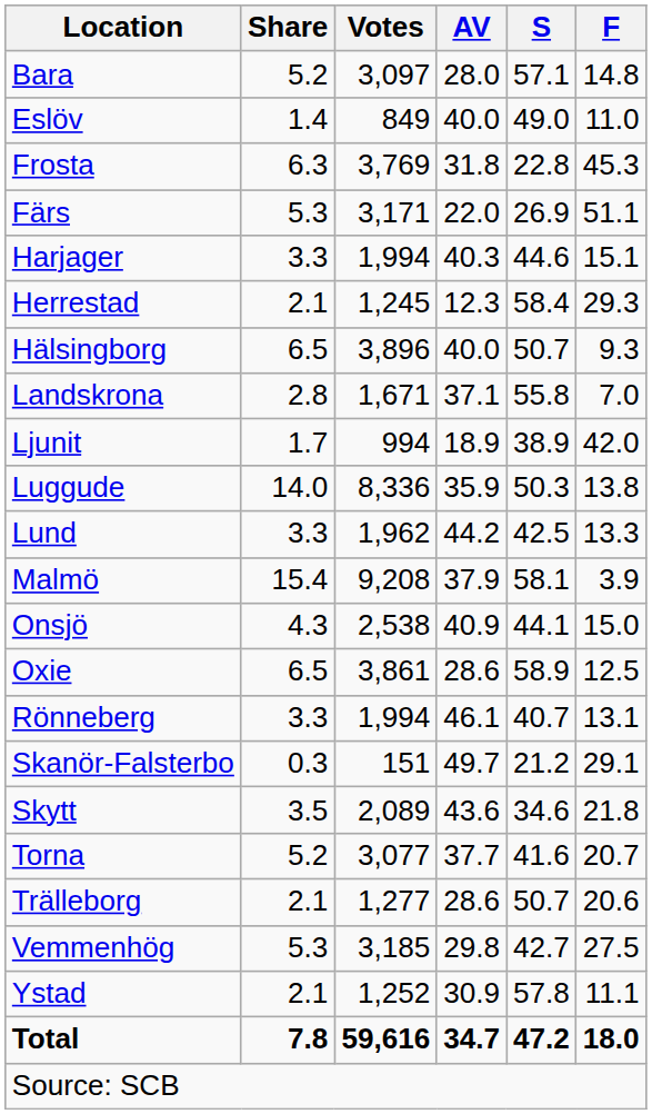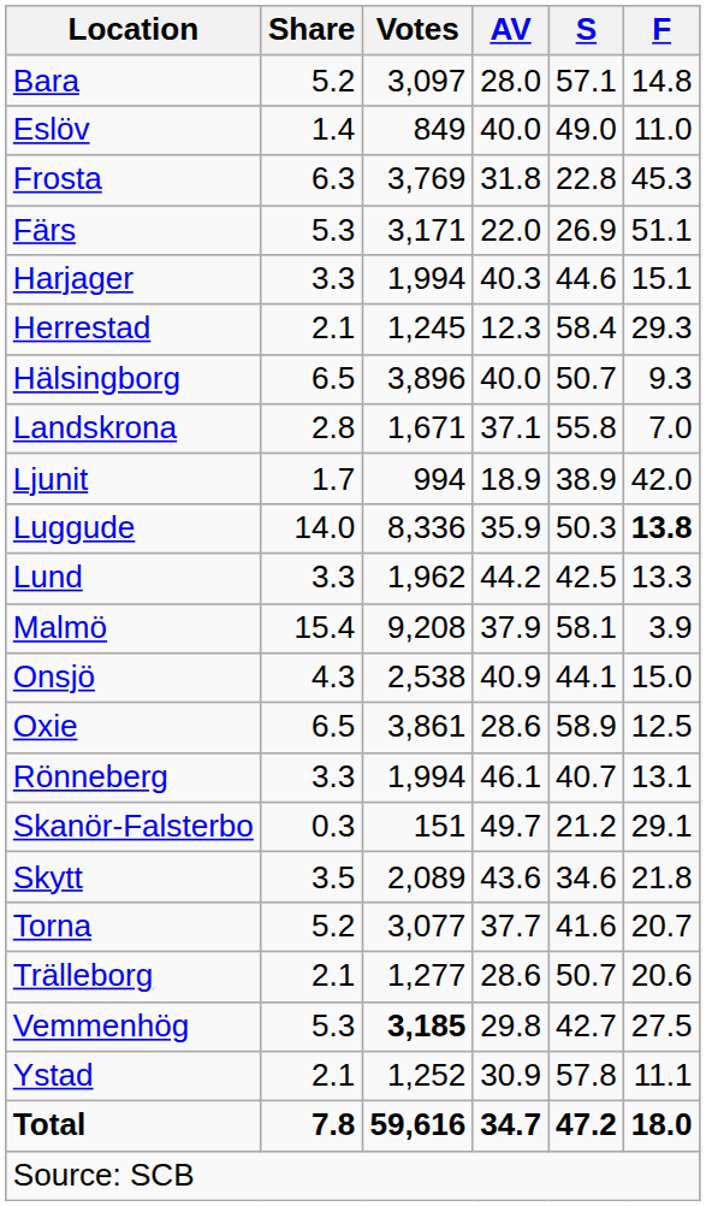Luggude | F: normal -> bold
Vemmenhög | Votes: normal -> bold
